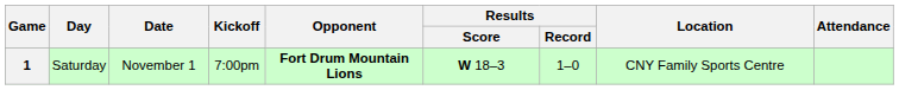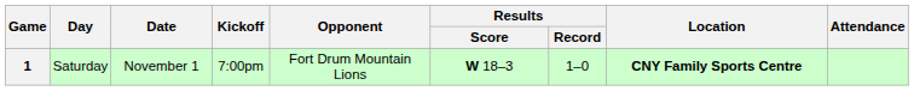1 | Opponent: bold -> normal
1 | Location: normal -> bold
